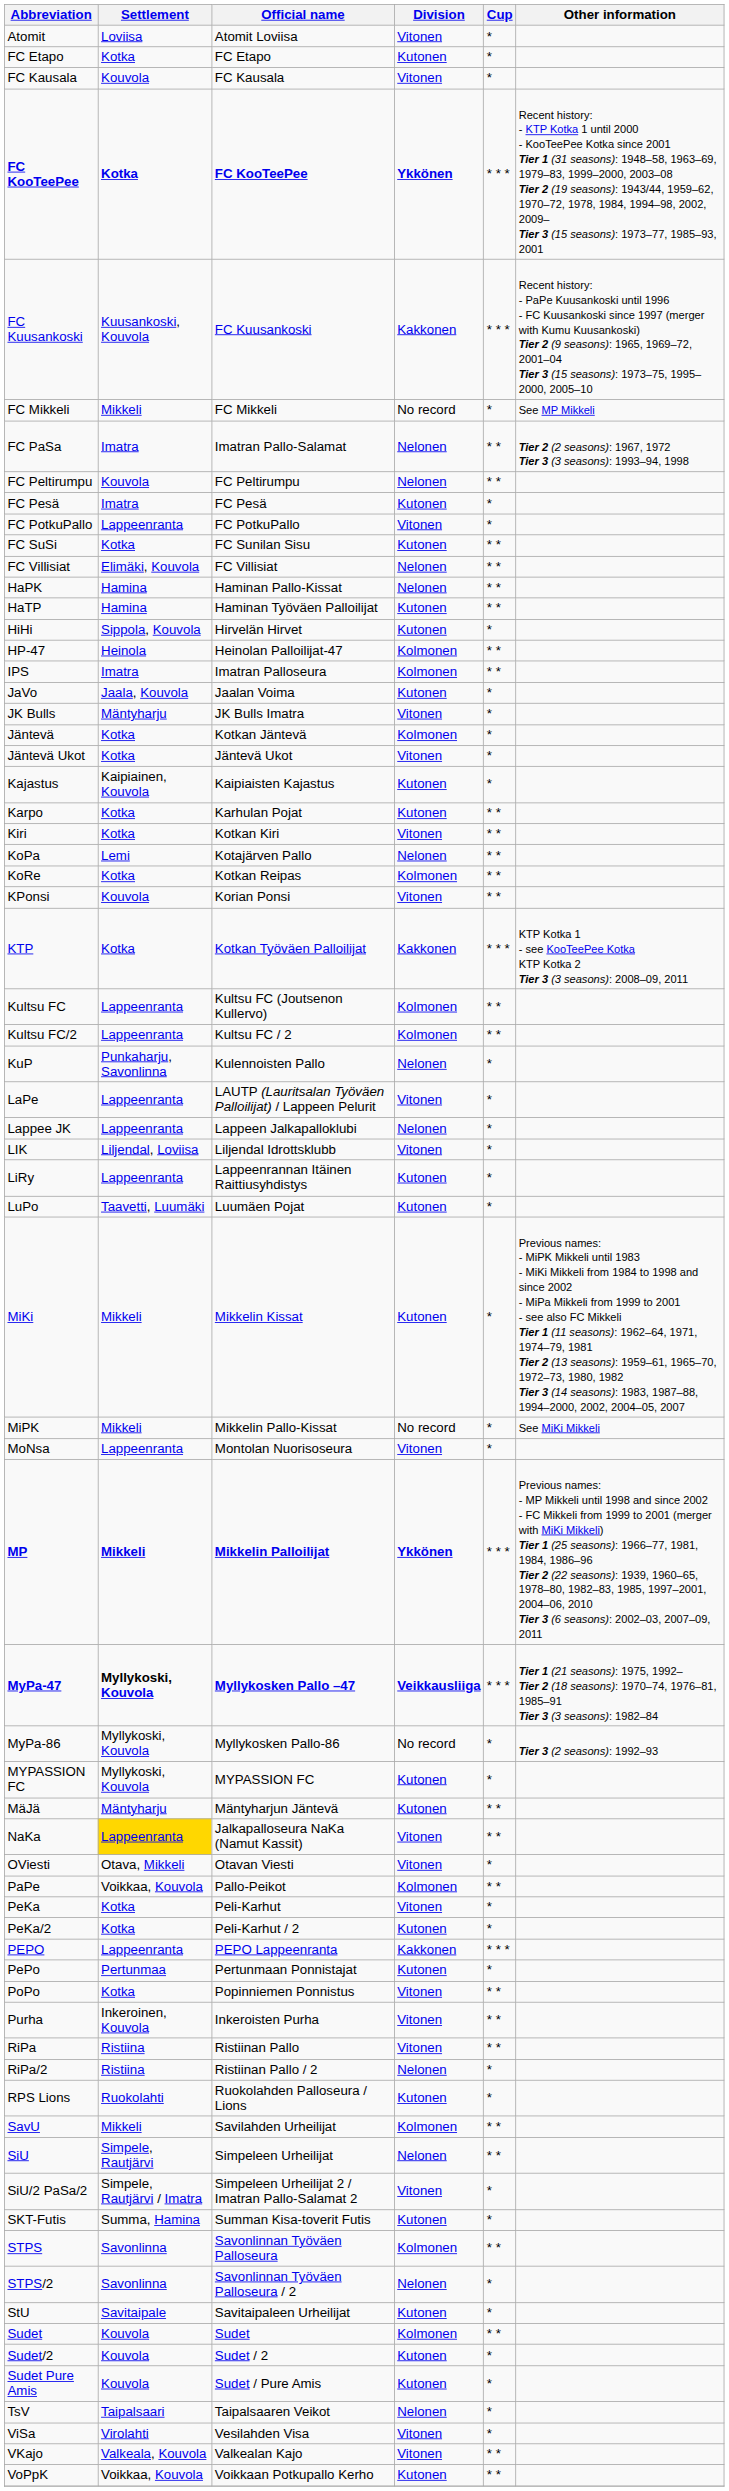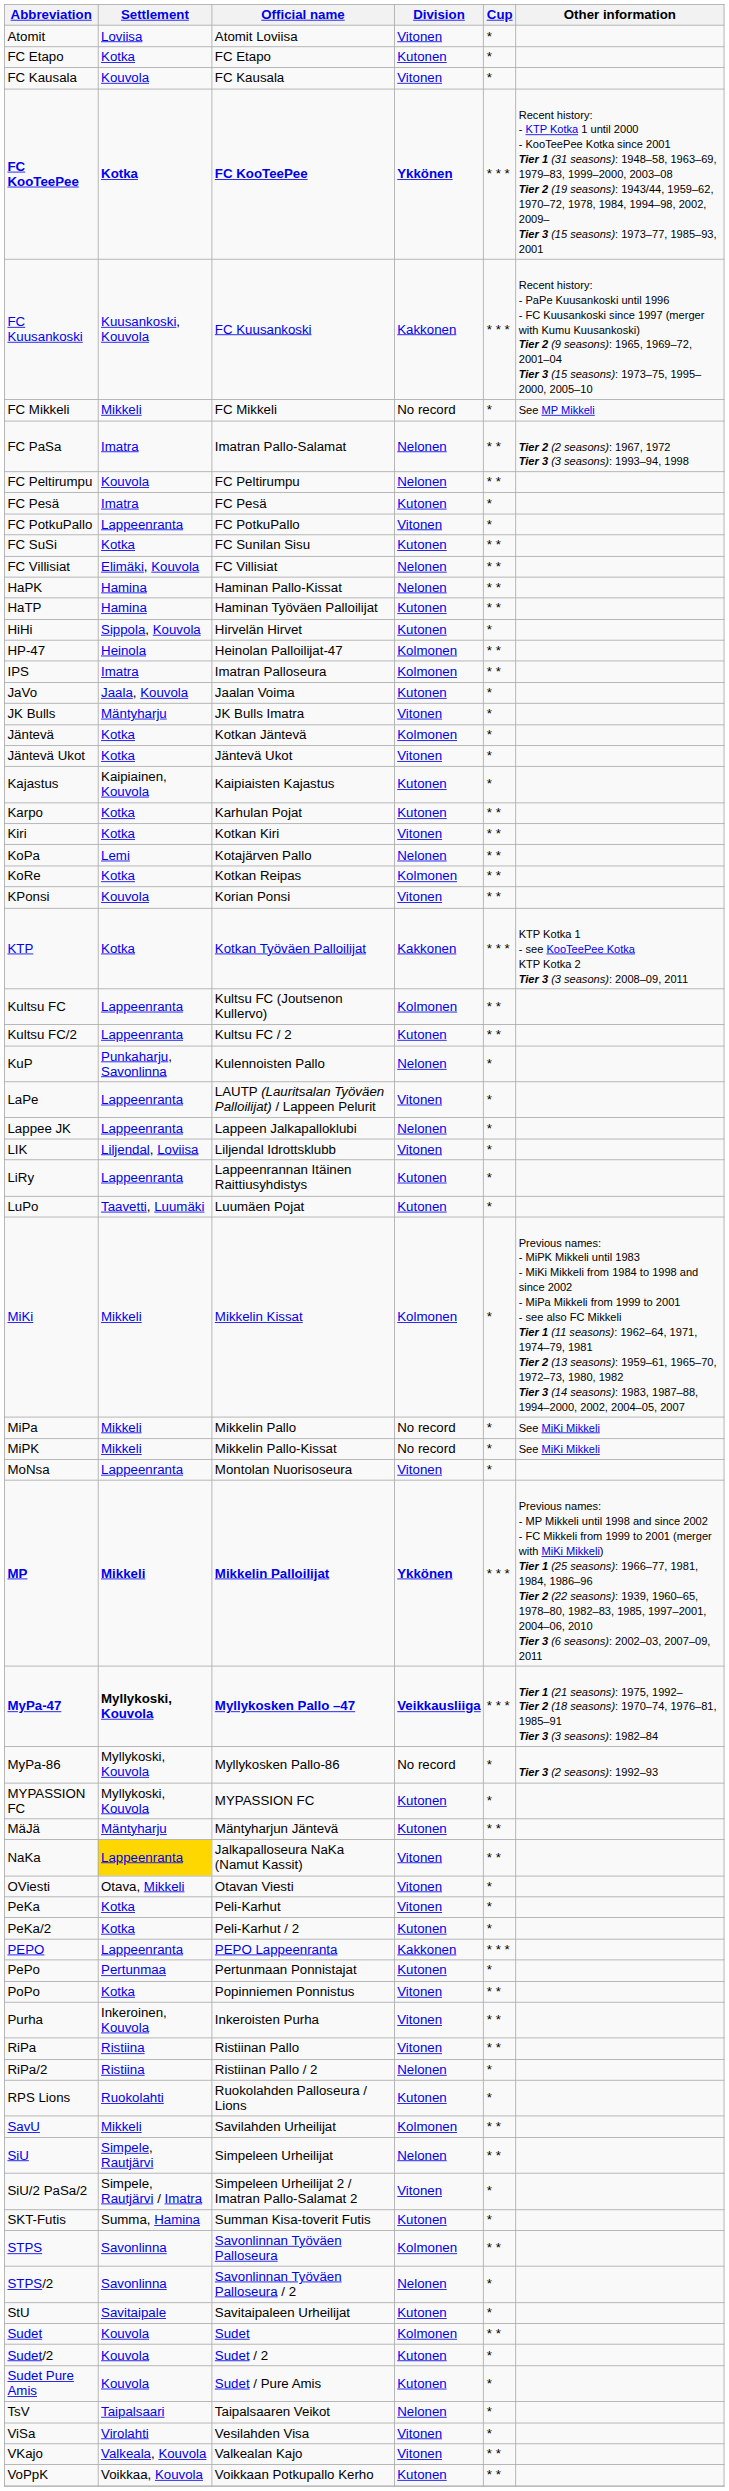Kultsu FC/2 | Division: Kolmonen -> Kutonen
MiKi | Division: Kutonen -> Kolmonen
+ row: MiPa | Mikkeli | Mikkelin Pallo | No record | * | See MiKi Mikkeli
- row: PaPe | Voikkaa, Kouvola | Pallo-Peikot | Kolmonen | * *
